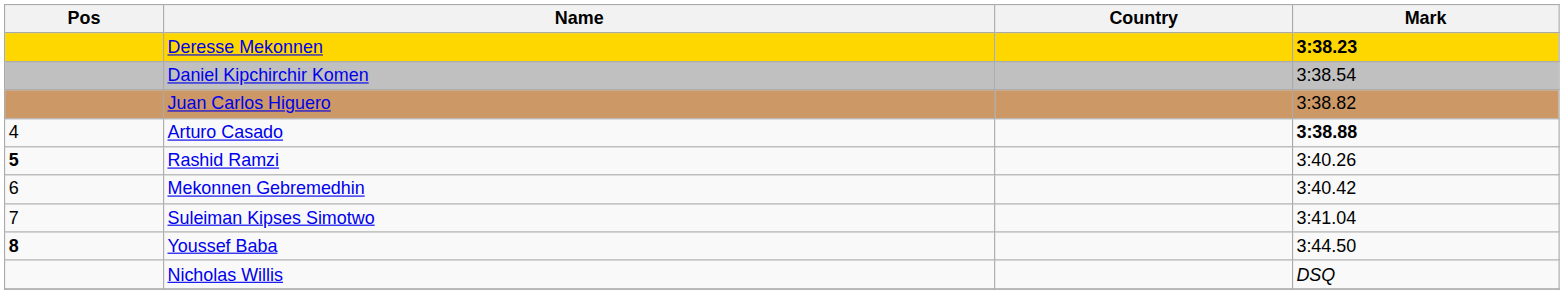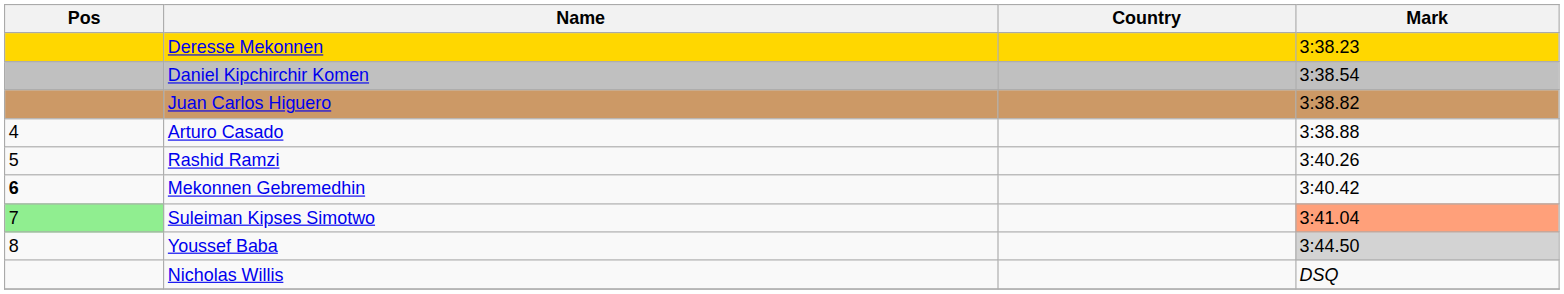Deresse Mekonnen | Mark: bold -> normal
Arturo Casado | Mark: bold -> normal
Rashid Ramzi | Pos: bold -> normal
Mekonnen Gebremedhin | Pos: normal -> bold
Suleiman Kipses Simotwo | Pos: no background -> lightgreen background
Suleiman Kipses Simotwo | Mark: no background -> lightsalmon background
Youssef Baba | Pos: bold -> normal
Youssef Baba | Mark: no background -> lightgrey background
